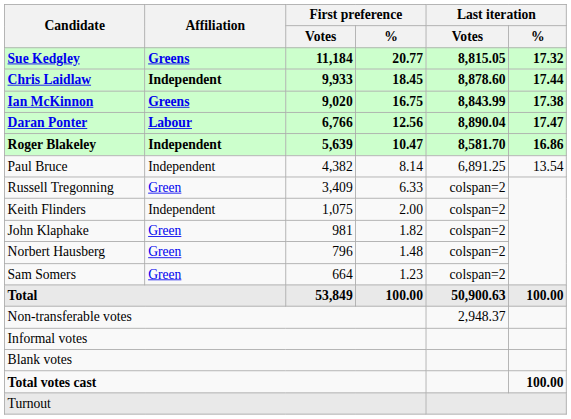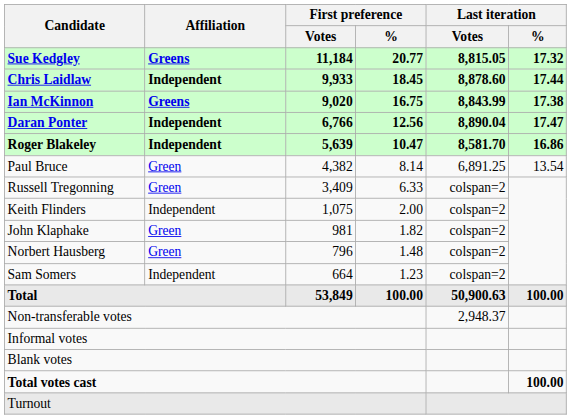Daran Ponter | Affiliation: Labour -> Independent
Paul Bruce | Affiliation: Independent -> Green
Sam Somers | Affiliation: Green -> Independent
